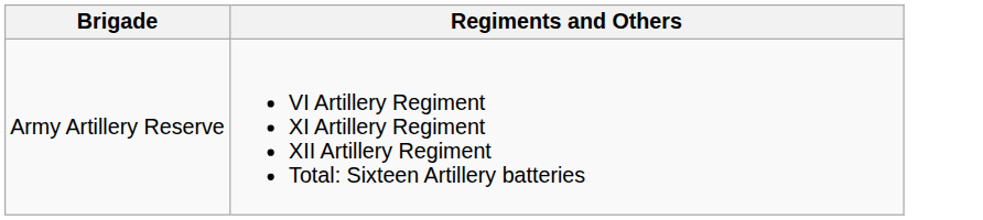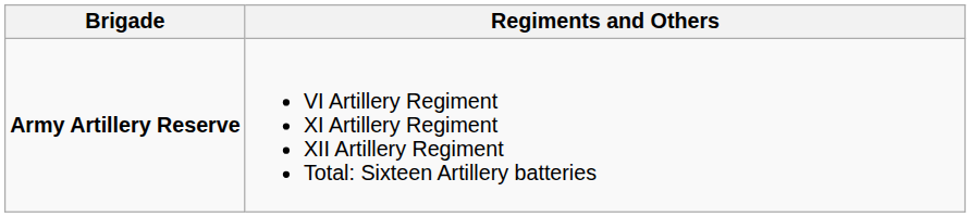row 2 | Brigade: normal -> bold
